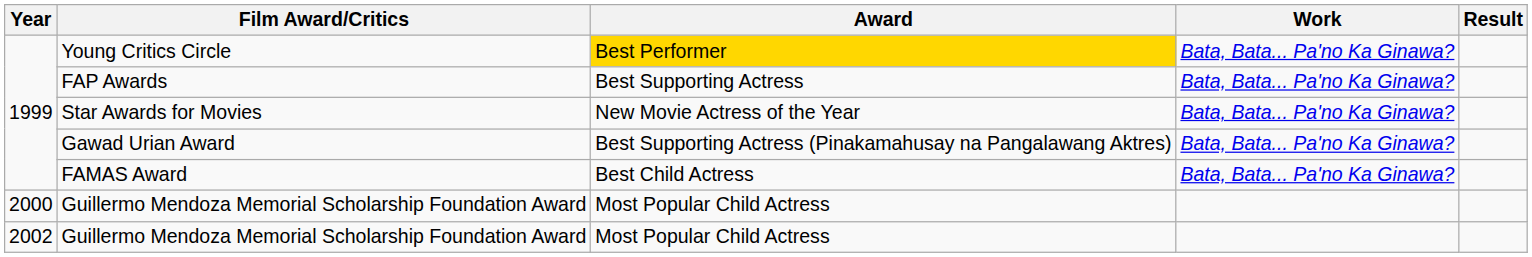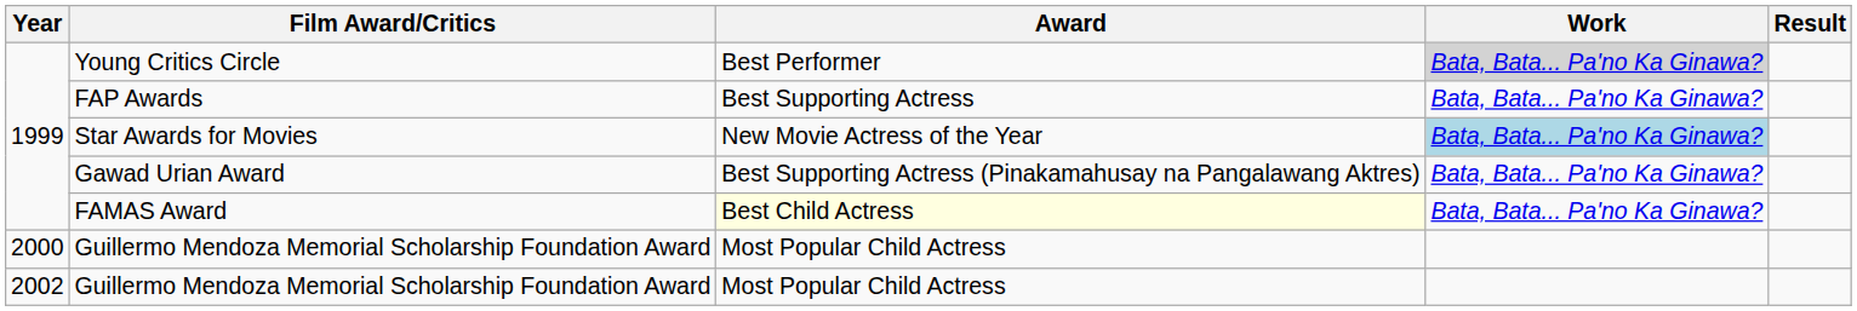Young Critics Circle | Award: gold background -> no background
Young Critics Circle | Work: no background -> lightgrey background
Star Awards for Movies | Work: no background -> lightblue background
FAMAS Award | Award: no background -> lightyellow background
